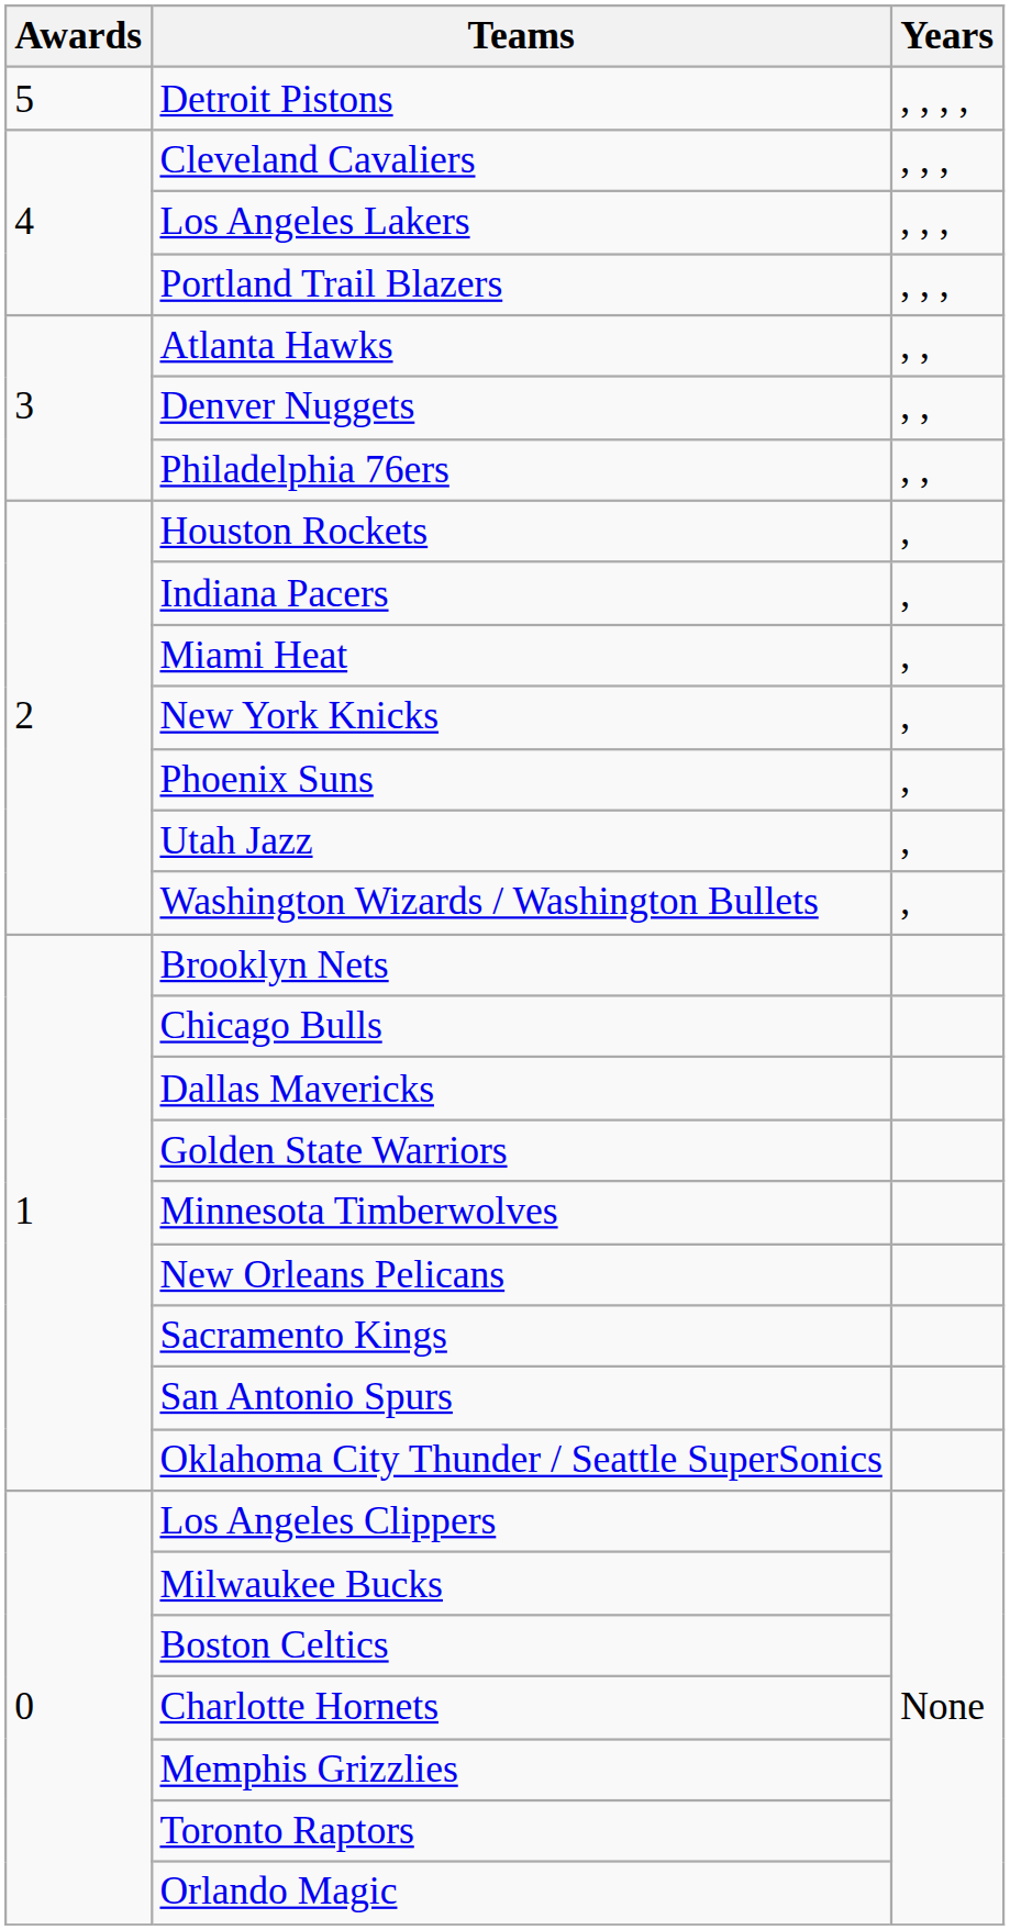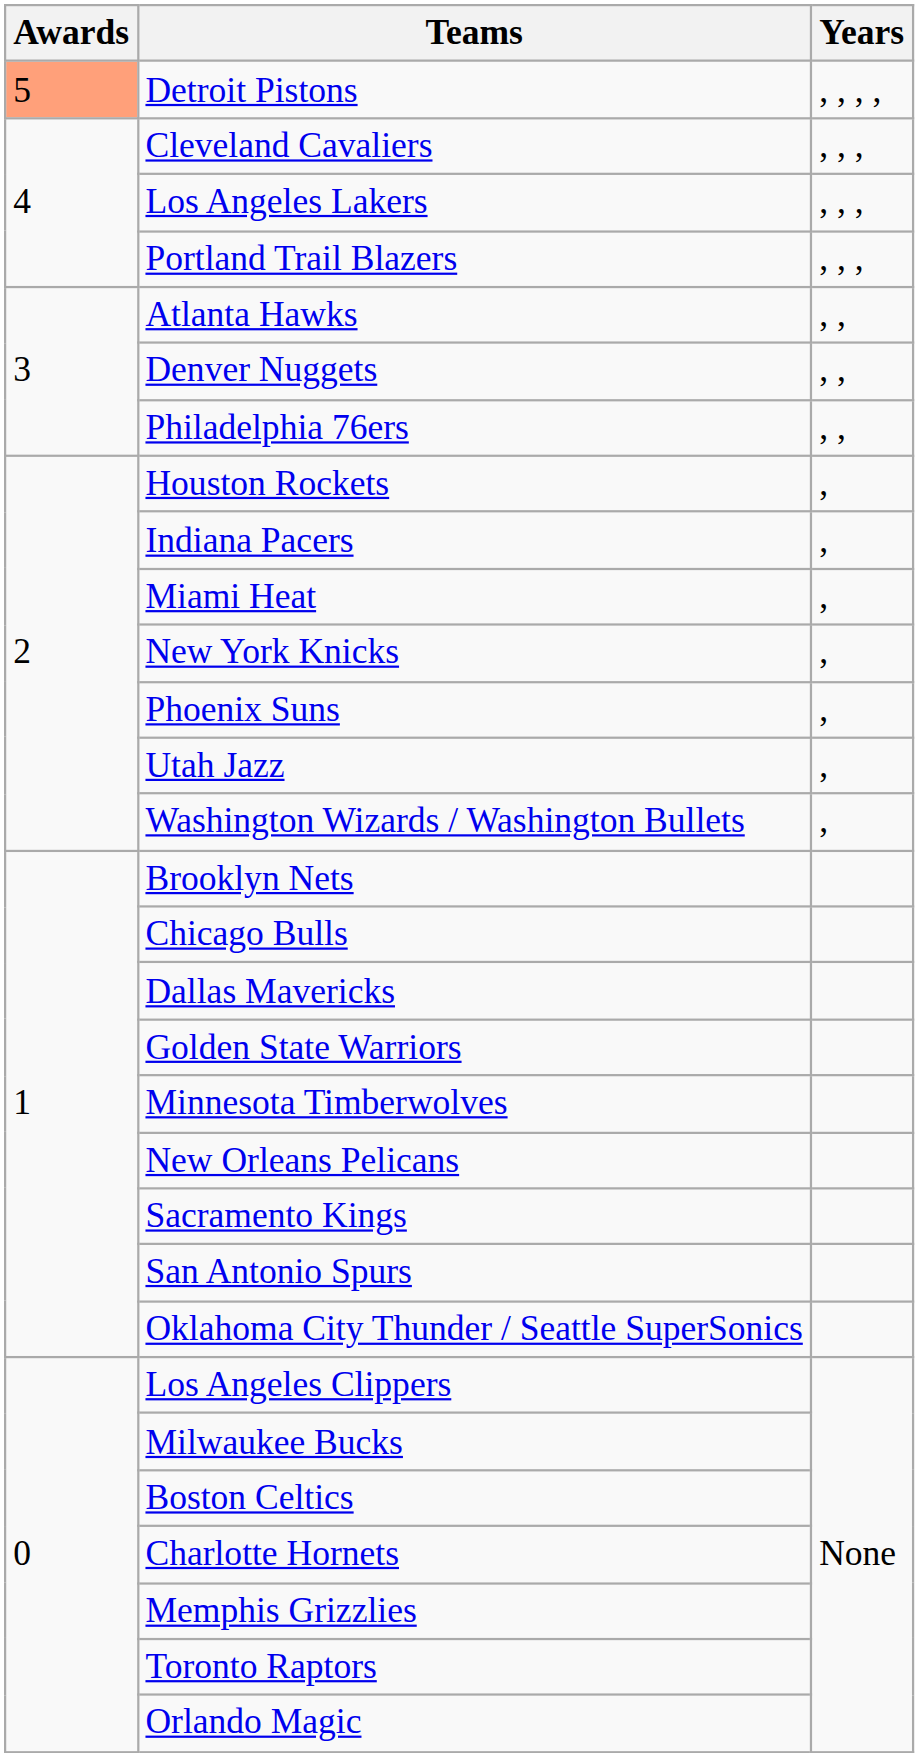Detroit Pistons | Awards: no background -> lightsalmon background
